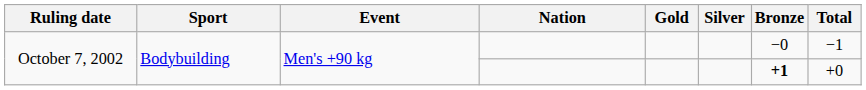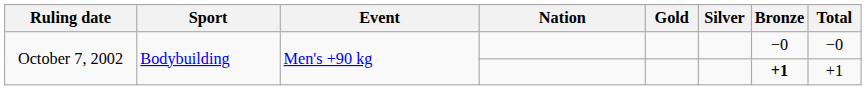row 2 | Total: −1 -> −0
row 3 | Total: +0 -> +1
